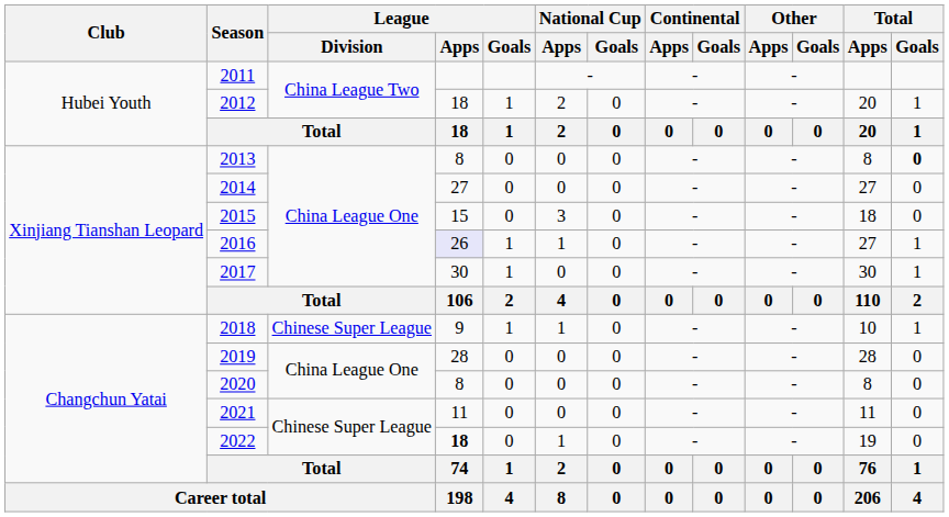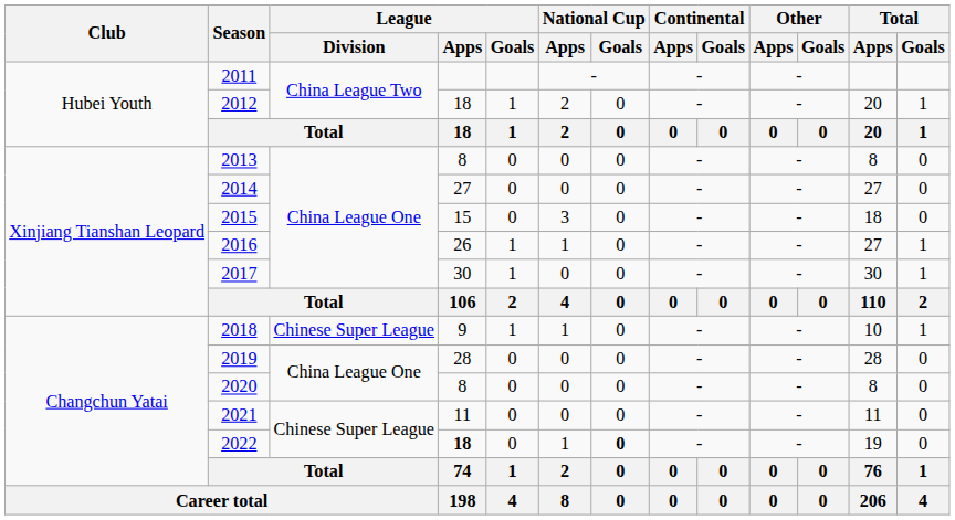2013 | Total / Goals: bold -> normal
2016 | League / Apps: lavender background -> no background
2022 | National Cup / Goals: normal -> bold
